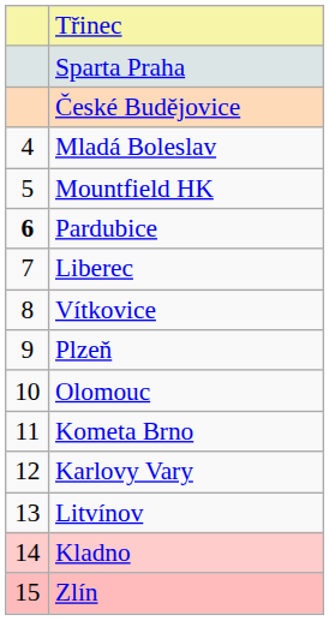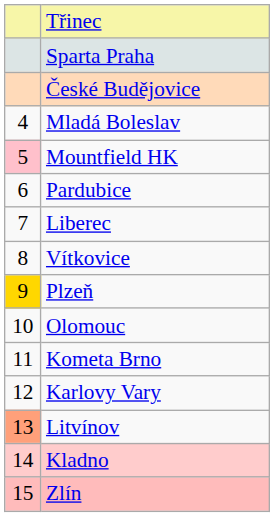Mountfield HK | column 1: no background -> pink background
Pardubice | column 1: bold -> normal
Plzeň | column 1: no background -> gold background
Litvínov | column 1: no background -> lightsalmon background
